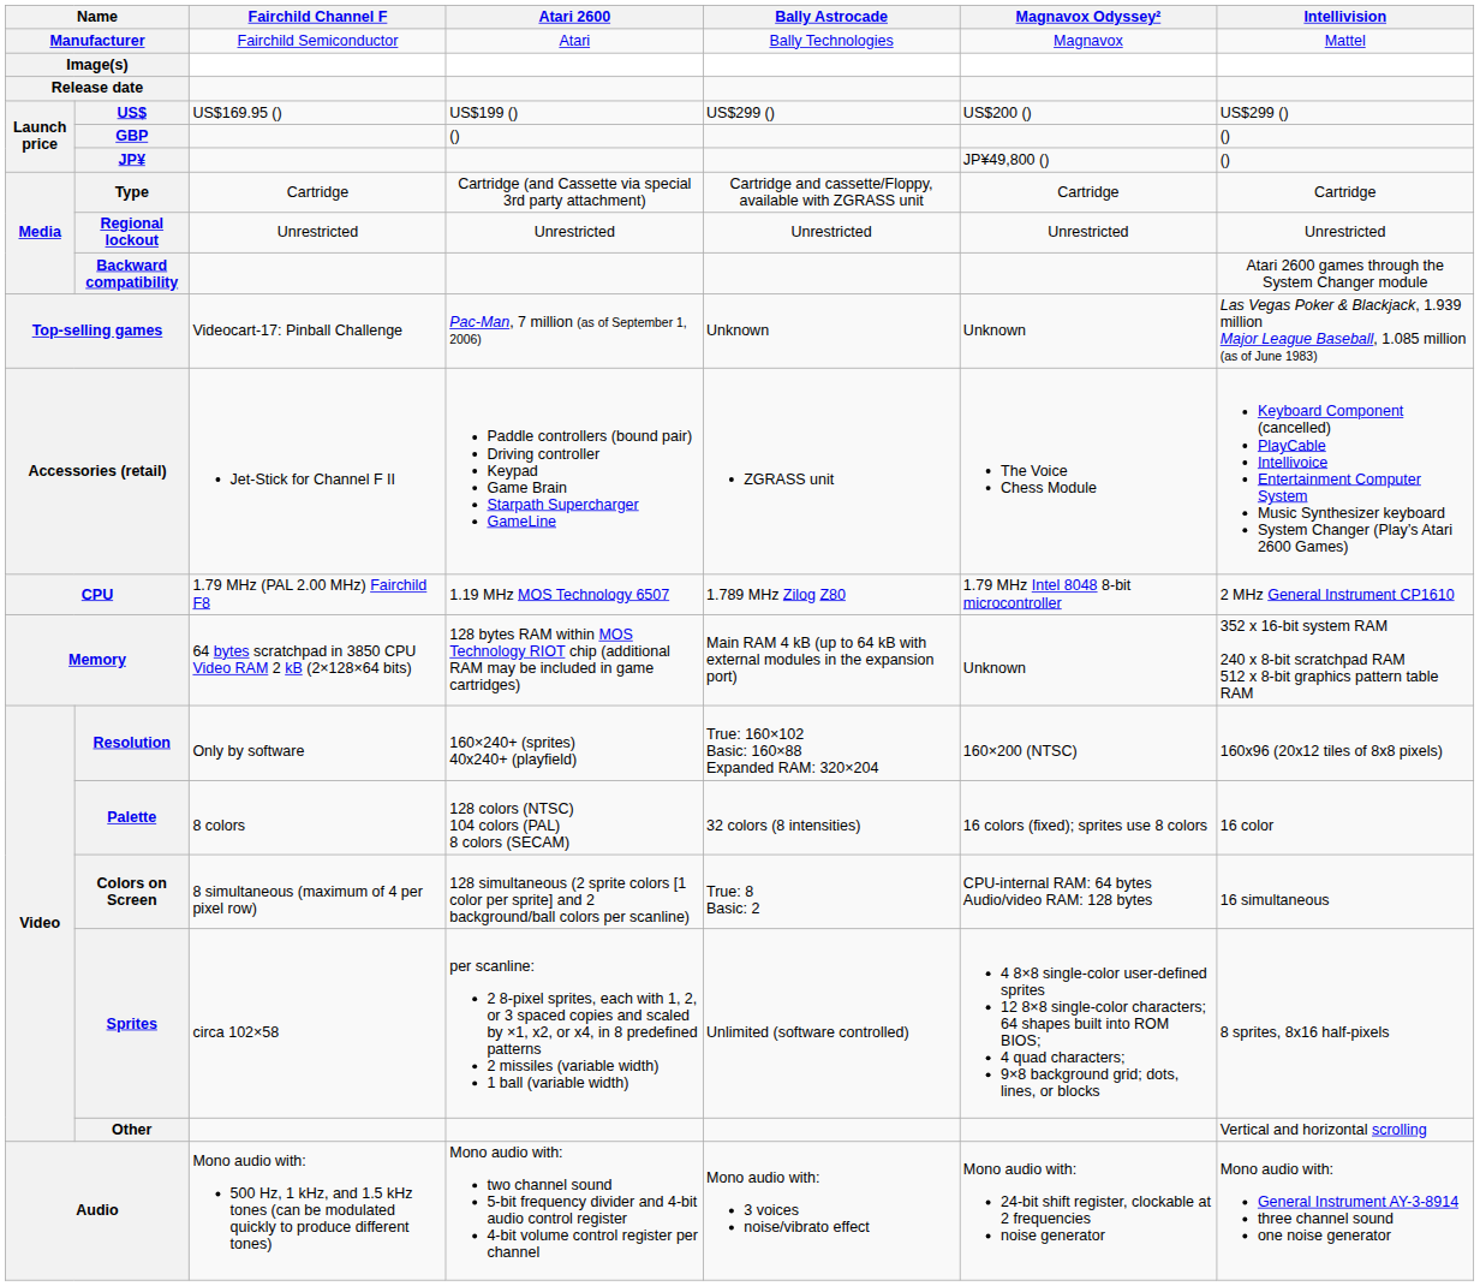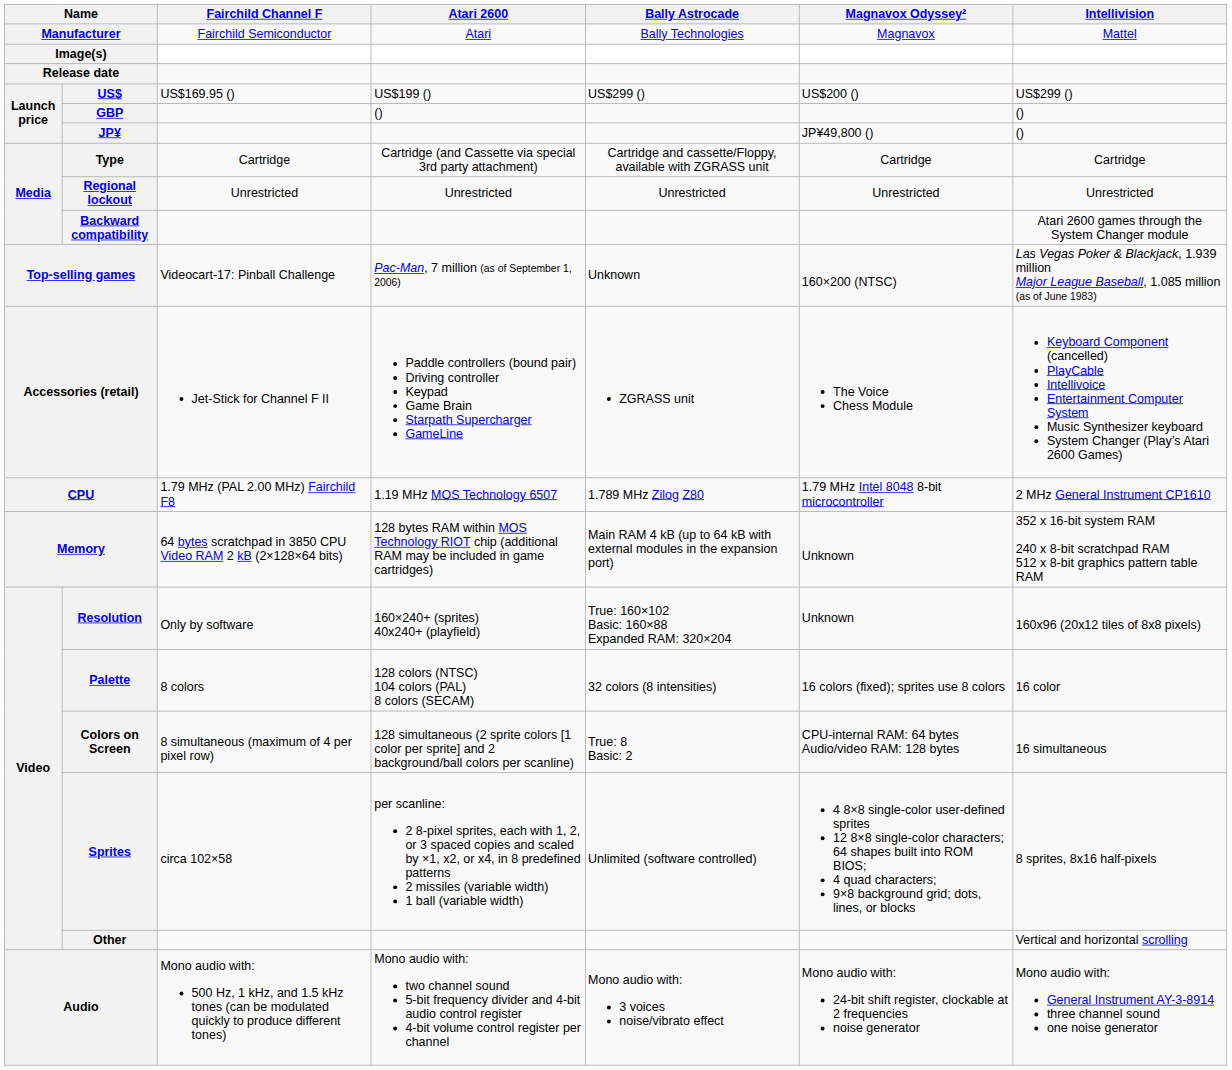Top-selling games | Magnavox Odyssey²: Unknown -> 160×200 (NTSC)
Resolution | Magnavox Odyssey²: 160×200 (NTSC) -> Unknown
